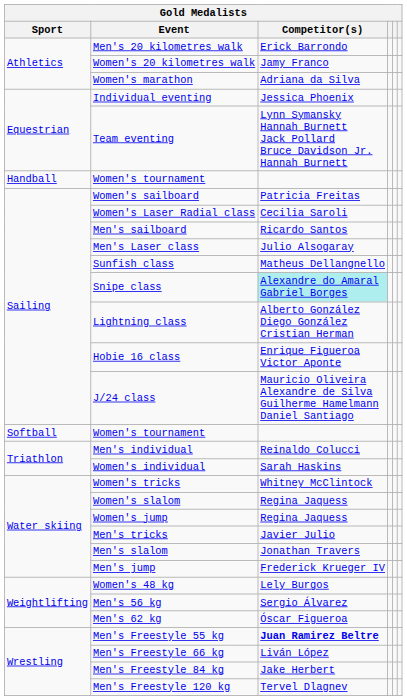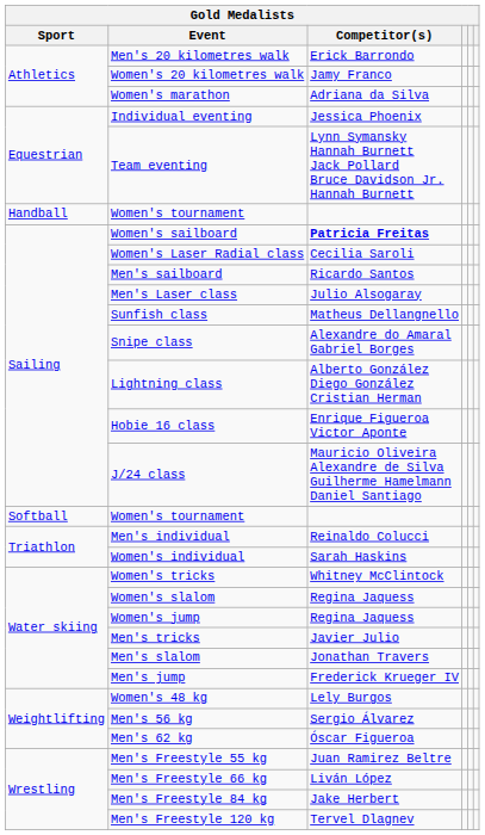Women's sailboard | Competitor(s): normal -> bold
Snipe class | Competitor(s): paleturquoise background -> no background
Men's Freestyle 55 kg | Competitor(s): bold -> normal
